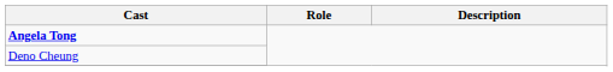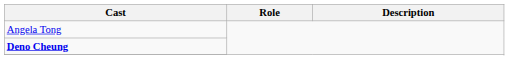Angela Tong | Cast: bold -> normal
Deno Cheung | Cast: normal -> bold
